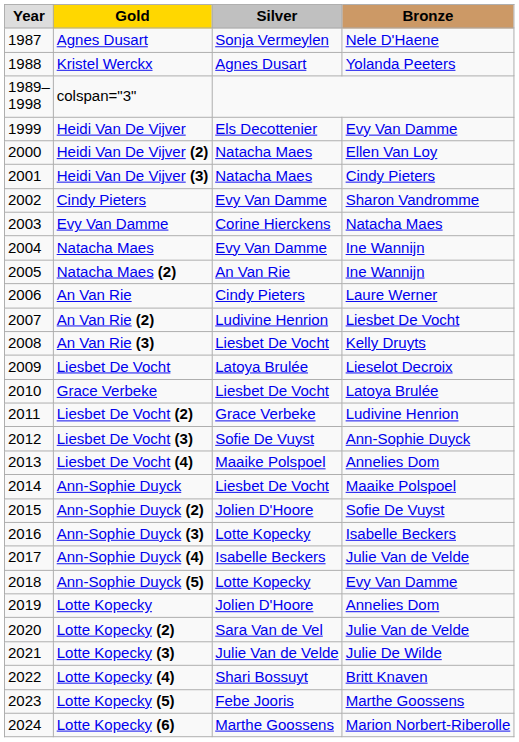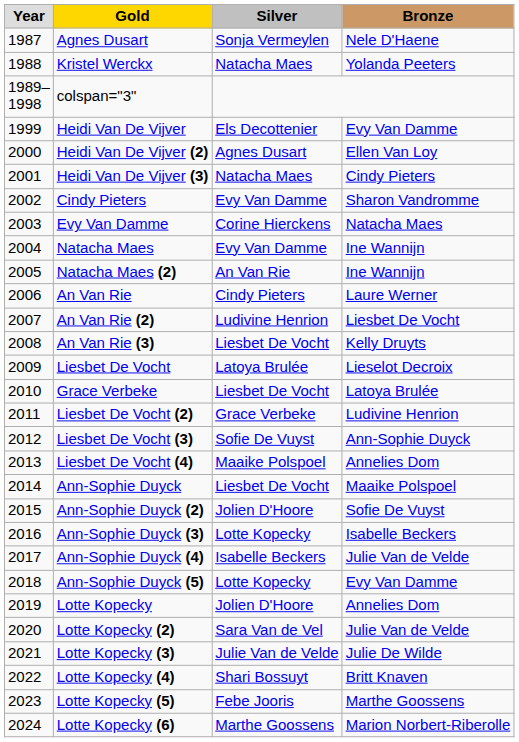Kristel Werckx | Silver: Agnes Dusart -> Natacha Maes
Heidi Van De Vijver (2) | Silver: Natacha Maes -> Agnes Dusart
